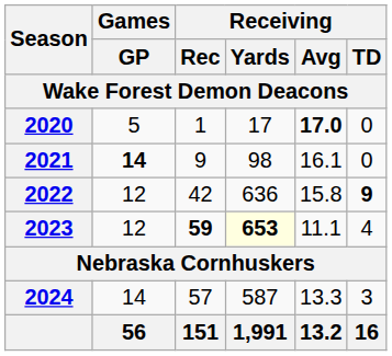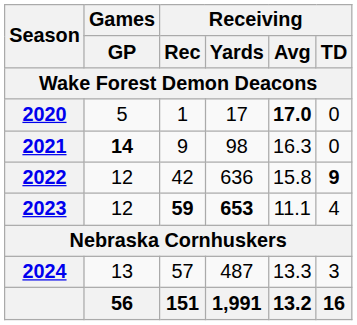2021 | Receiving / Avg: 16.1 -> 16.3
2023 | Receiving / Yards: lightyellow background -> no background
2024 | Games / GP: 14 -> 13
2024 | Receiving / Yards: 587 -> 487
